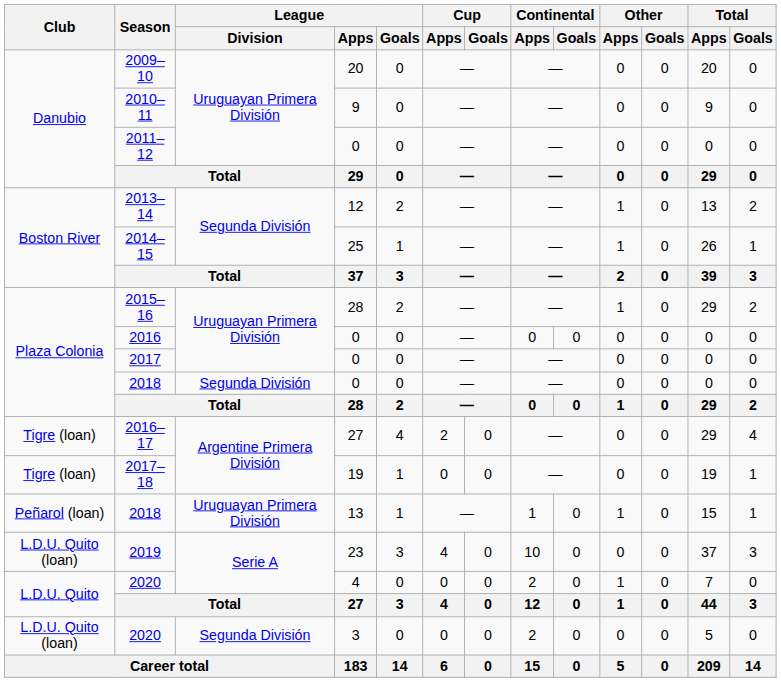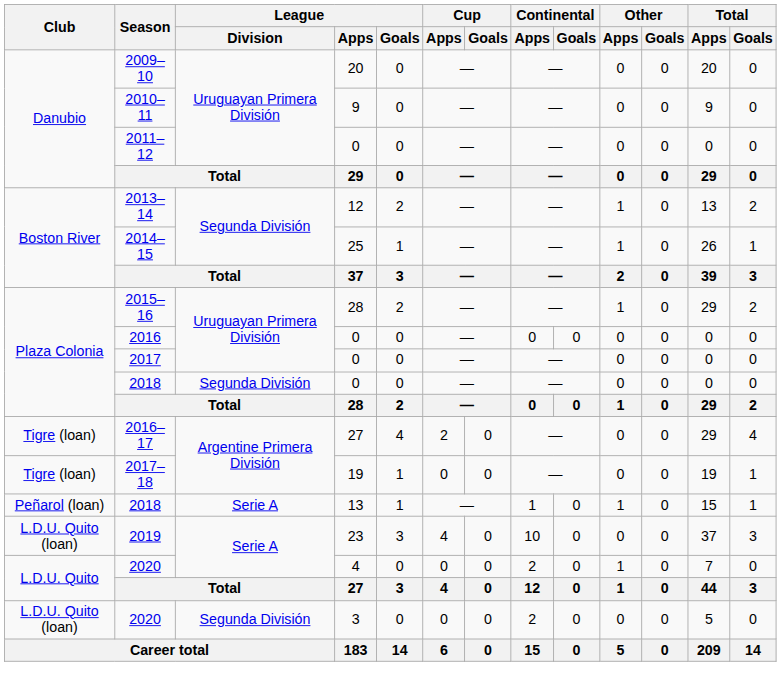2018 / 13 | League / Division: Uruguayan Primera División -> Serie A
